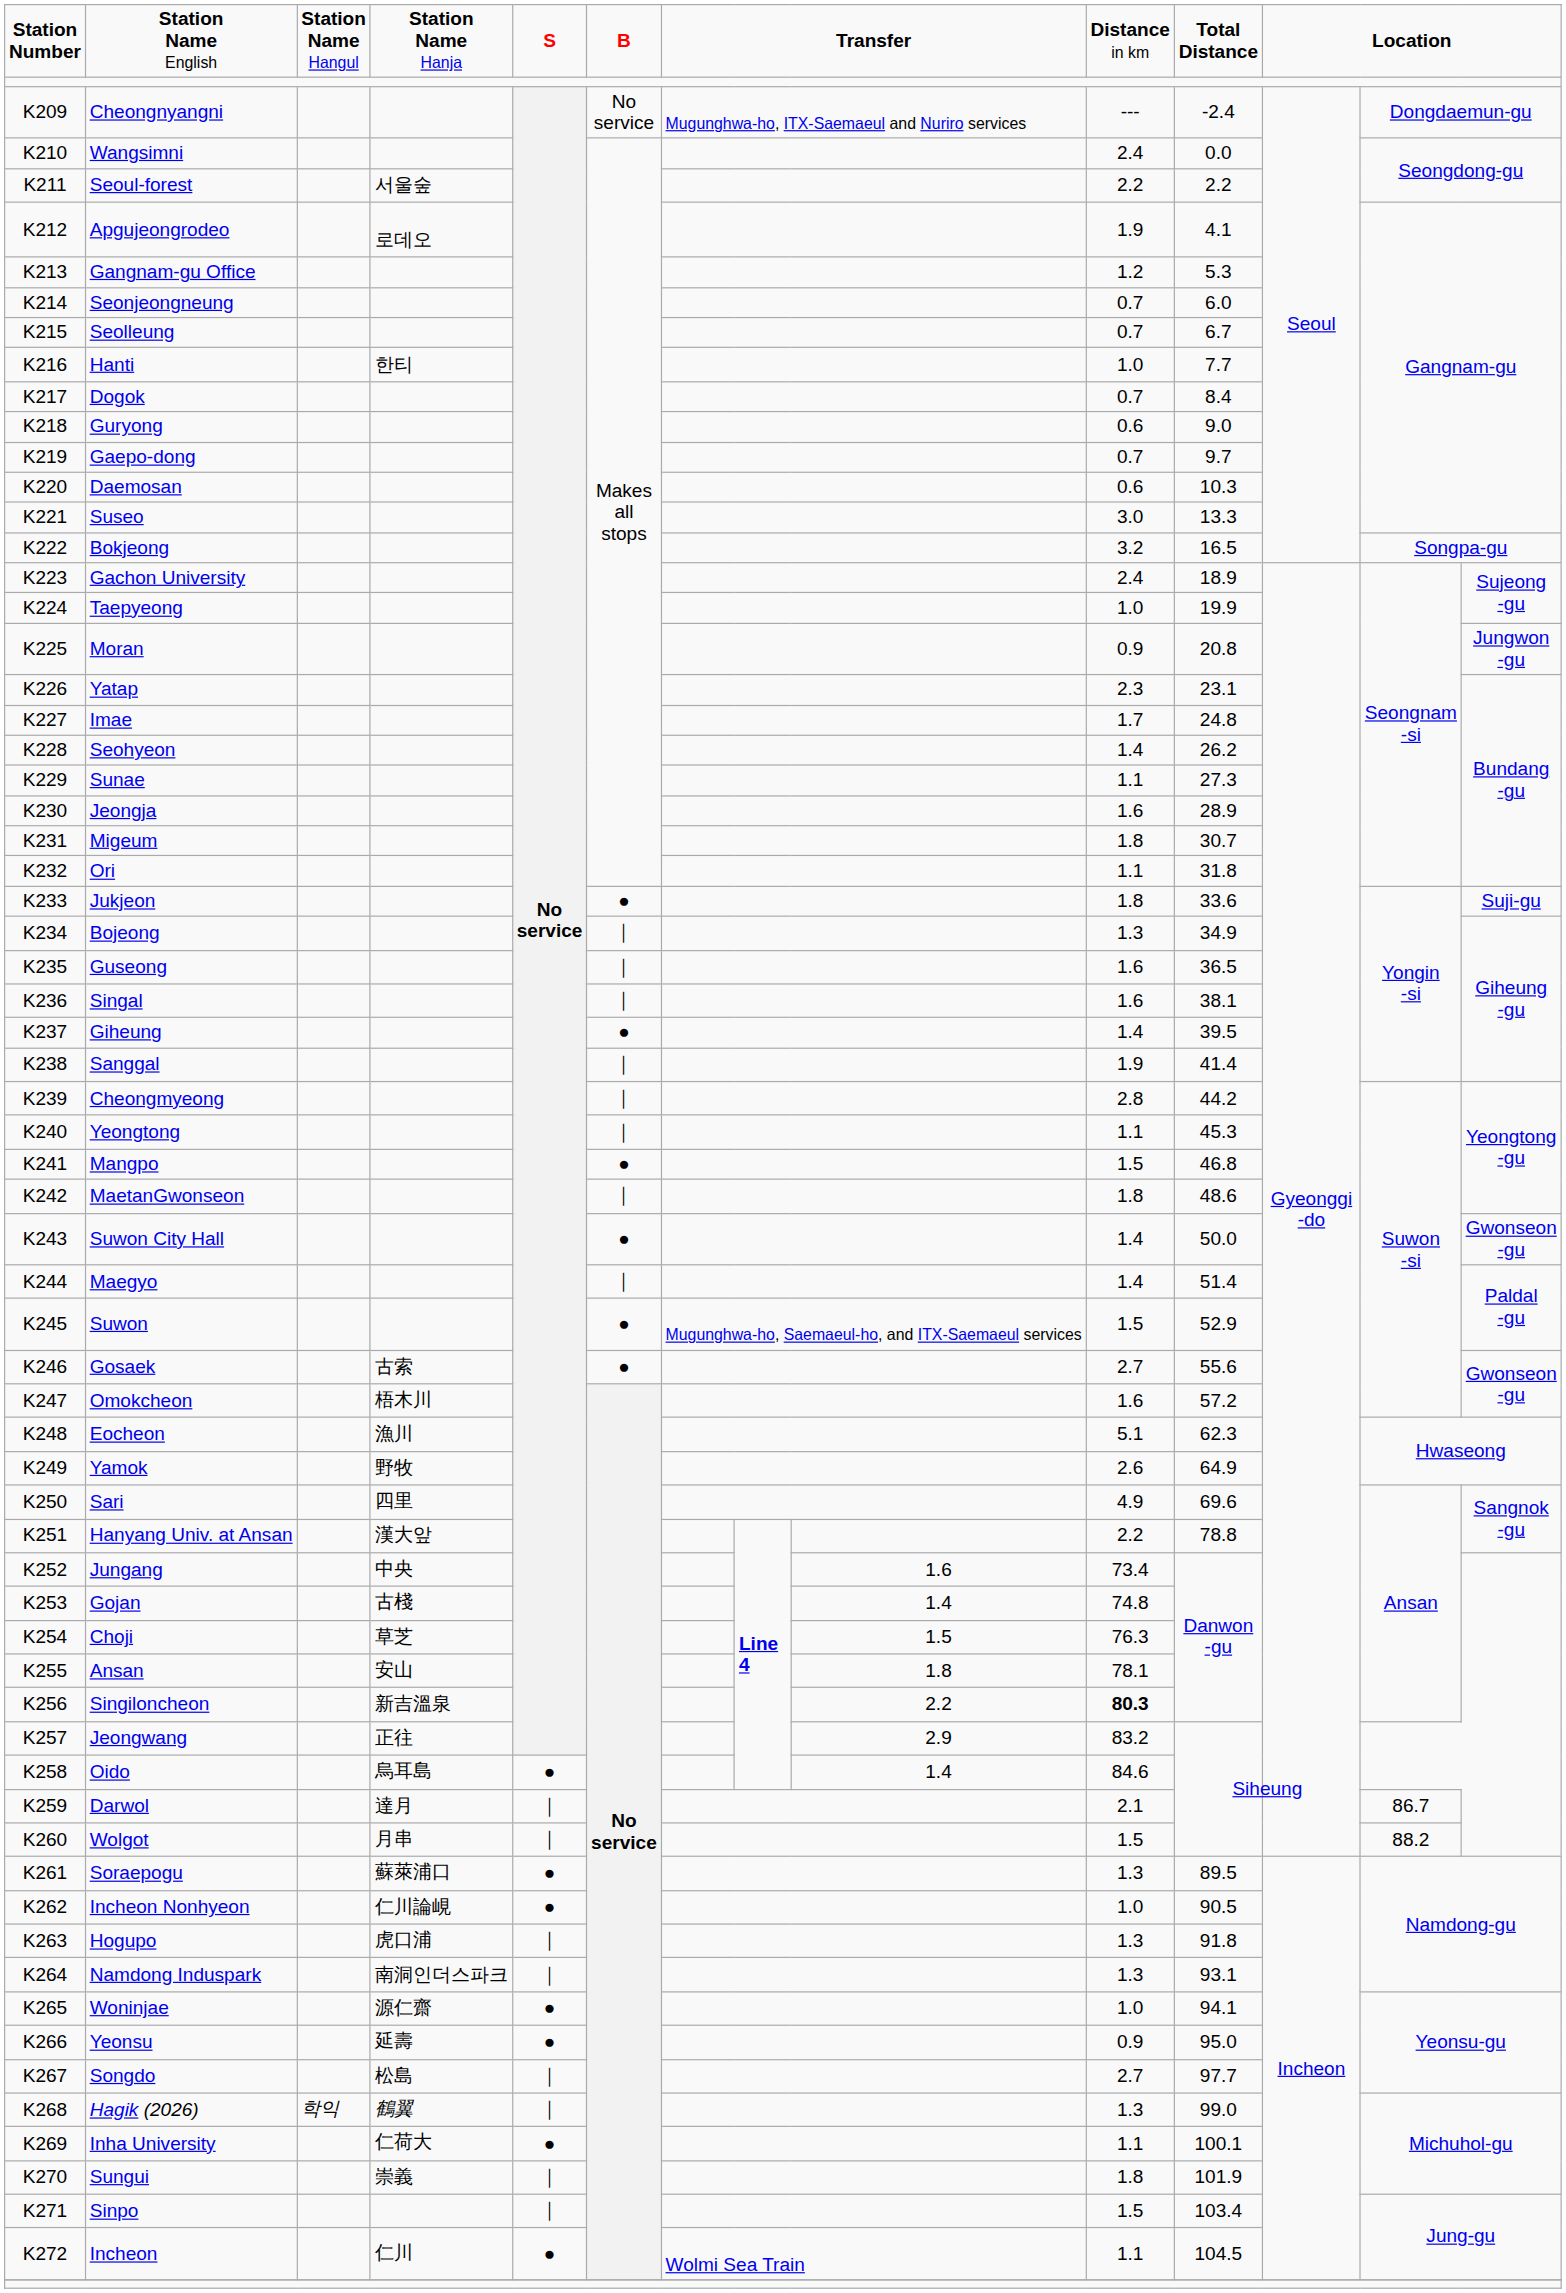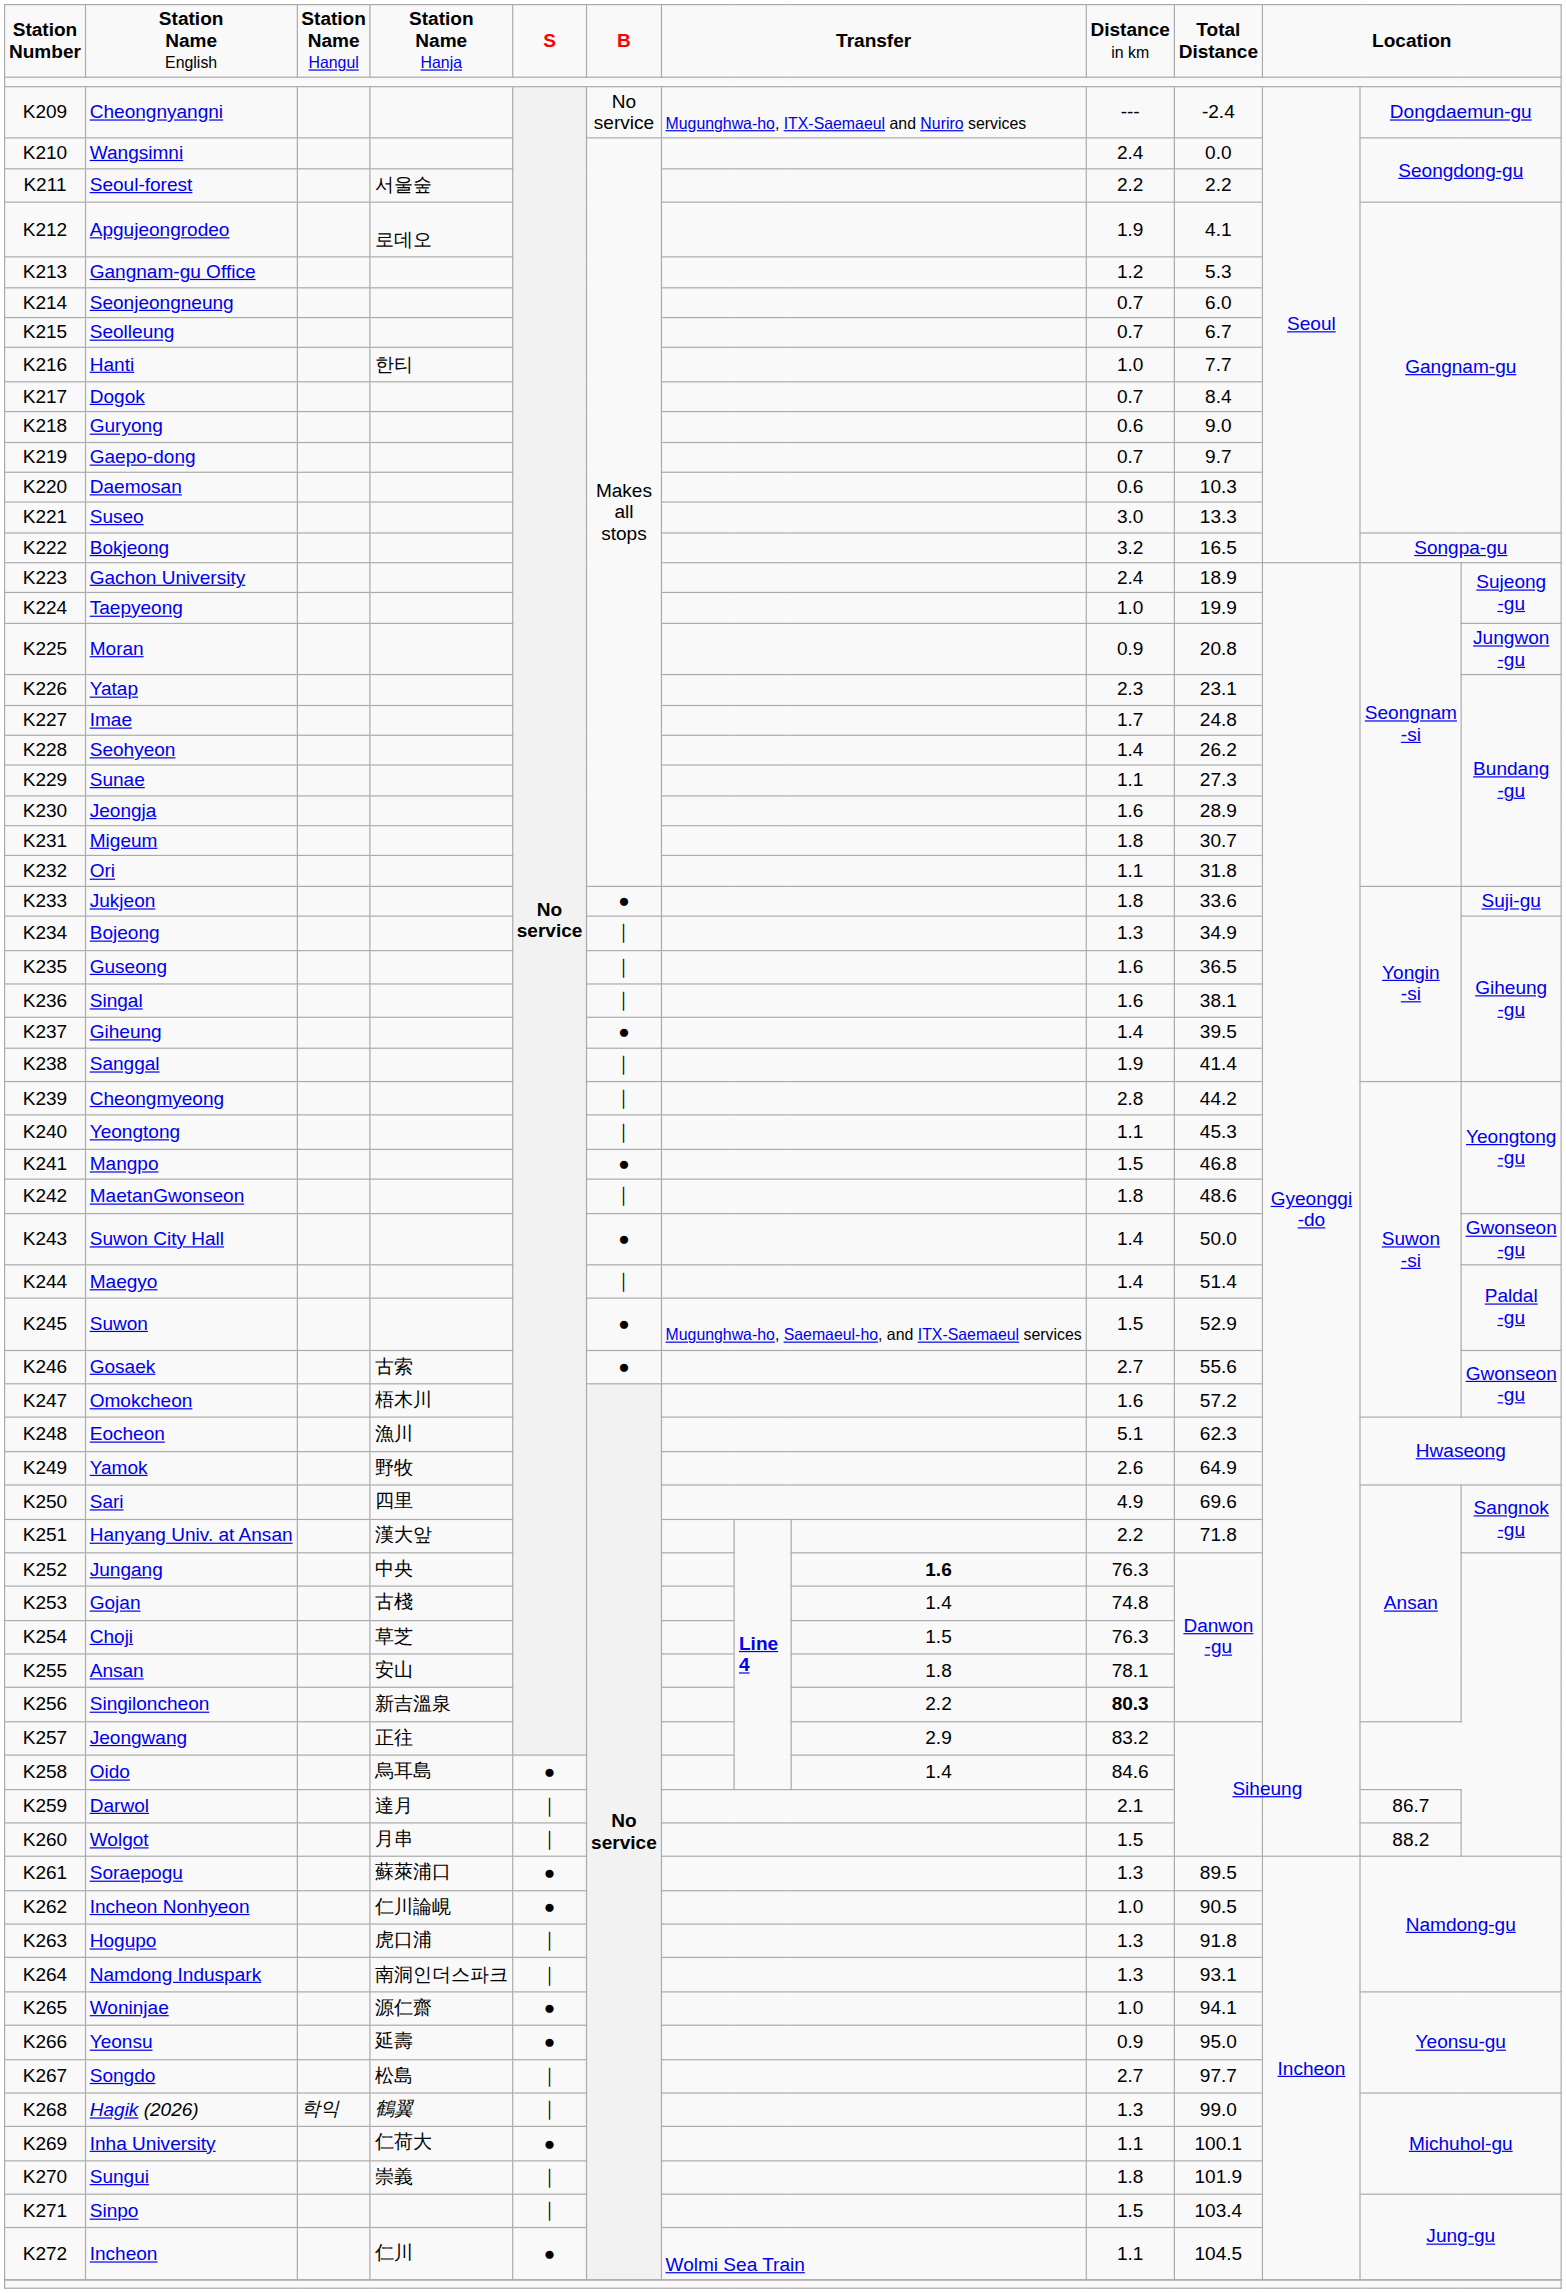Hanyang Univ. at Ansan | column 11: 78.8 -> 71.8
Jungang | column 9: normal -> bold
Jungang | column 10: 73.4 -> 76.3
